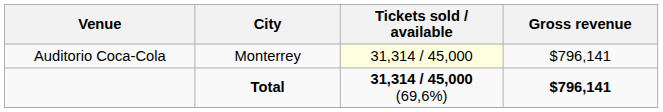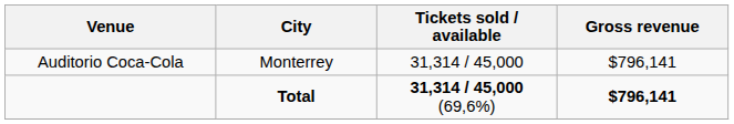Auditorio Coca-Cola | Tickets sold / available: lightyellow background -> no background
